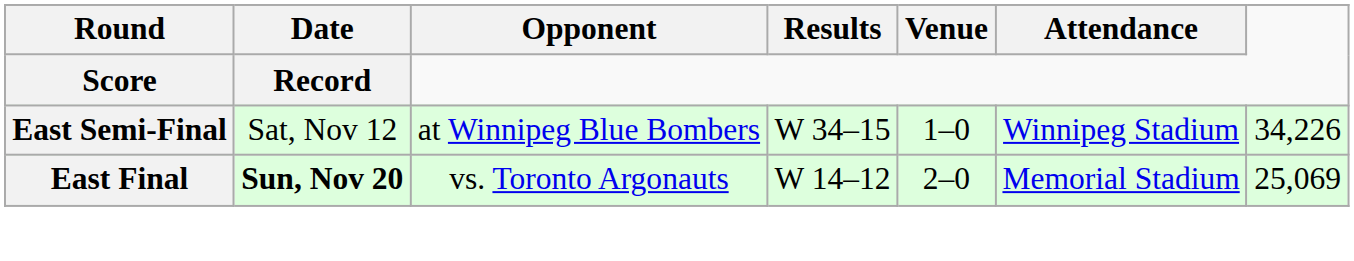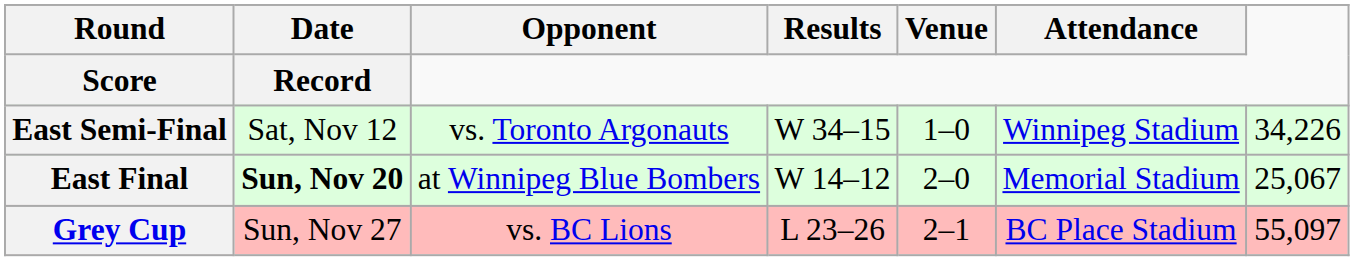East Semi-Final | Opponent: at Winnipeg Blue Bombers -> vs. Toronto Argonauts
East Final | Opponent: vs. Toronto Argonauts -> at Winnipeg Blue Bombers
East Final | column 7: 25,069 -> 25,067
+ row: Grey Cup | Sun, Nov 27 | vs. BC Lions | L 23–26 | 2–1 | BC Place Stadium | 55,097
